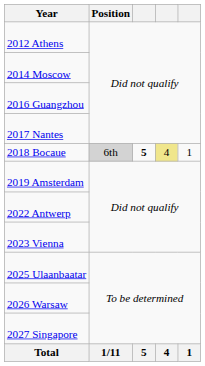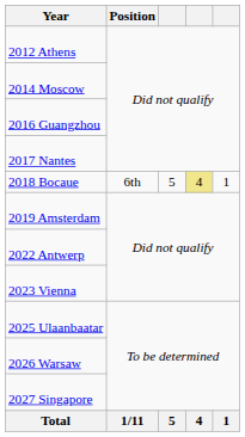2018 Bocaue | Position: lightgrey background -> no background
2018 Bocaue | column 3: bold -> normal
